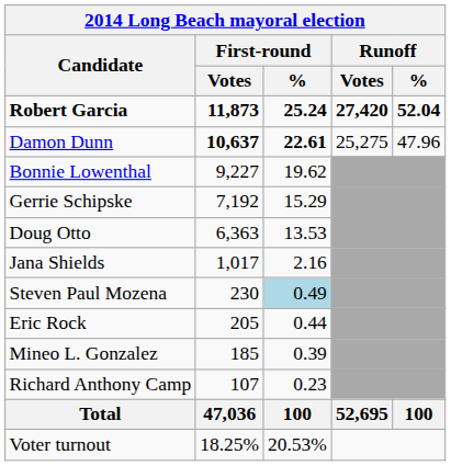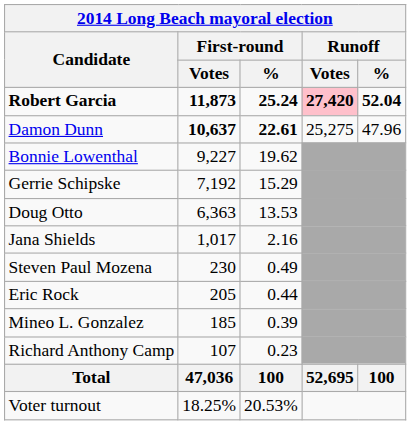Robert Garcia | Runoff / Votes: no background -> pink background
Steven Paul Mozena | First-round / %: lightblue background -> no background
